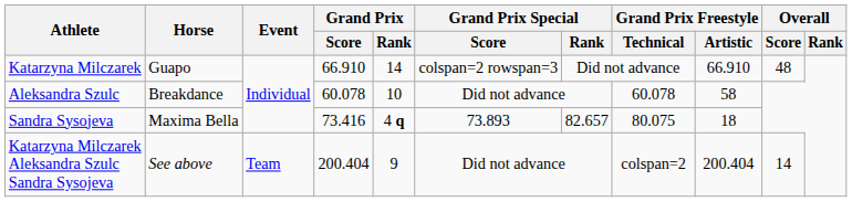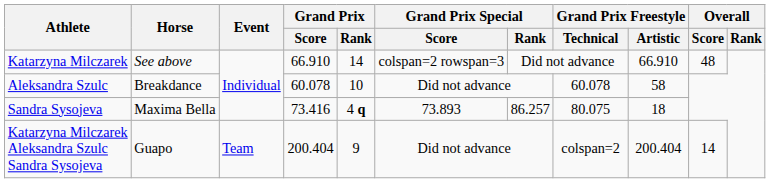Katarzyna Milczarek | Horse: Guapo -> See above
Sandra Sysojeva | Grand Prix Special / Rank: 82.657 -> 86.257
Katarzyna Milczarek Aleksandra Szulc Sandra Sysojeva | Horse: See above -> Guapo
